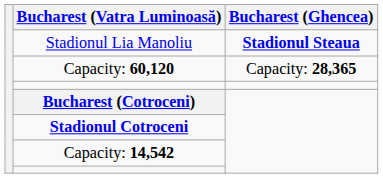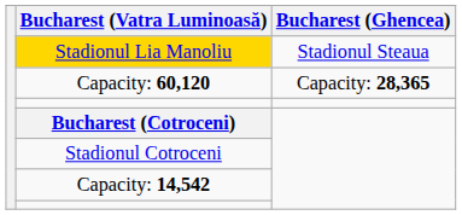Stadionul Lia Manoliu | Bucharest (Vatra Luminoasă): no background -> gold background
Stadionul Lia Manoliu | Bucharest (Ghencea): bold -> normal
Stadionul Cotroceni | Bucharest (Vatra Luminoasă): bold -> normal
